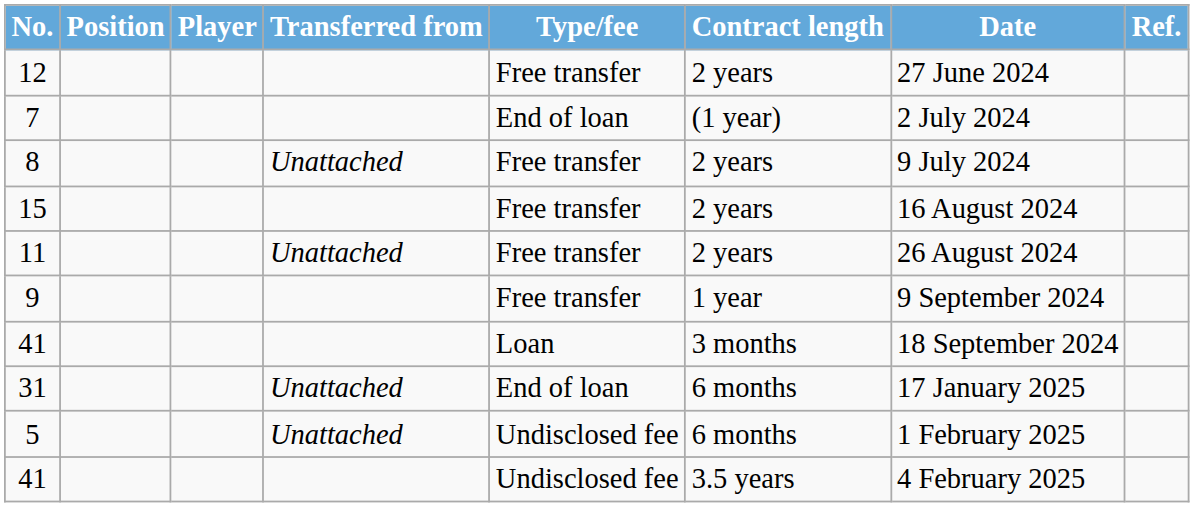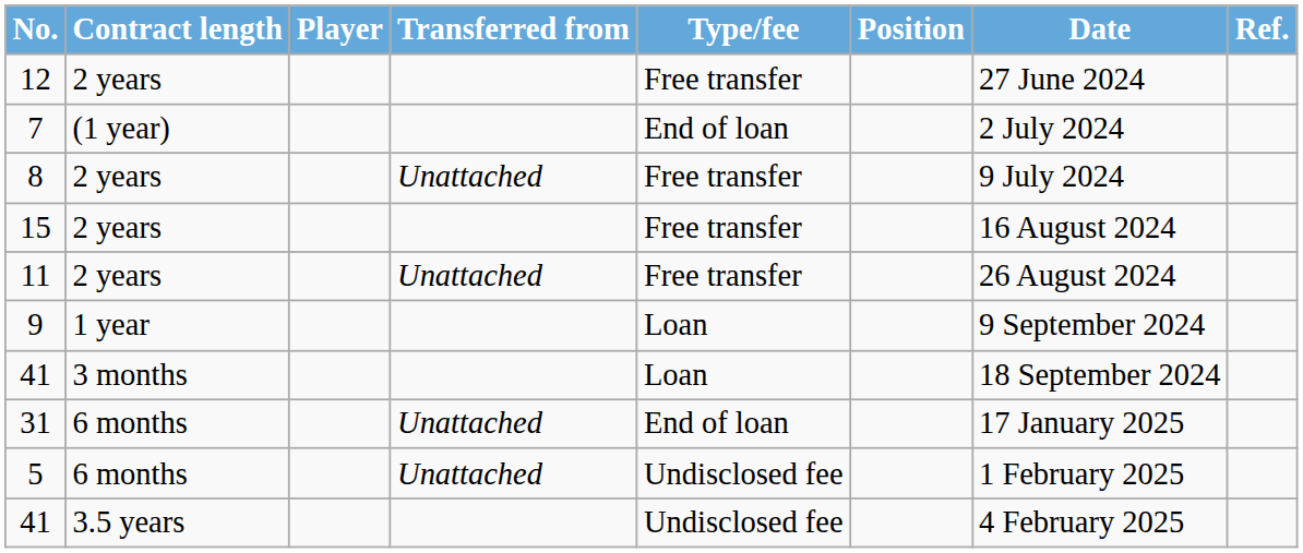columns swapped: Position <-> Contract length
9 | Type/fee: Free transfer -> Loan
